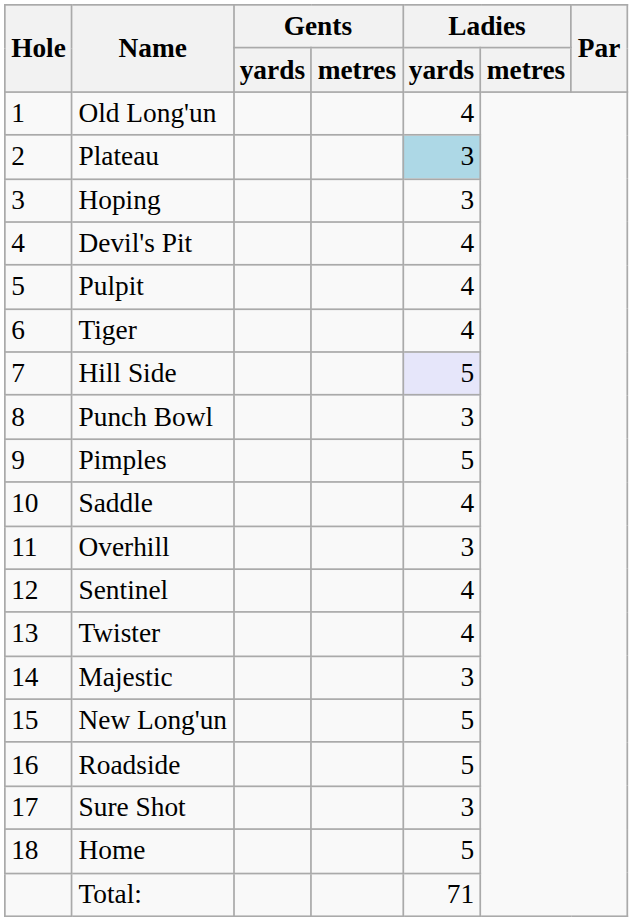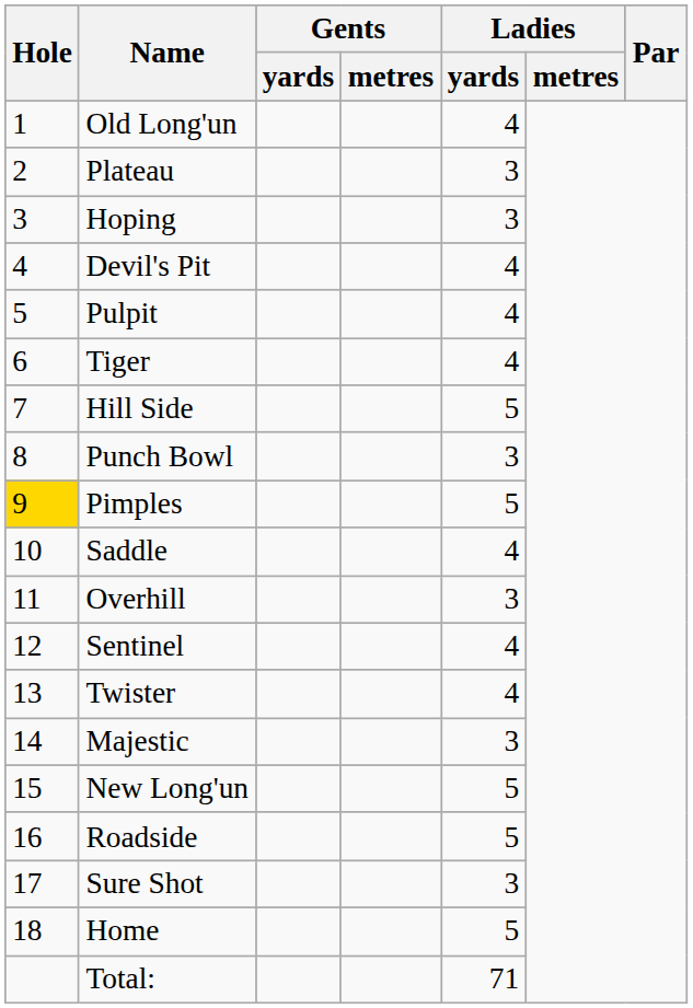Plateau | Ladies / yards: lightblue background -> no background
Hill Side | Ladies / yards: lavender background -> no background
Pimples | Hole: no background -> gold background
